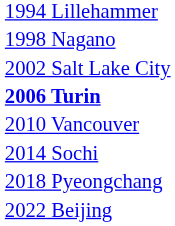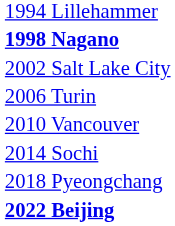1998 Nagano | column 1: normal -> bold
2006 Turin | column 1: bold -> normal
2022 Beijing | column 1: normal -> bold
